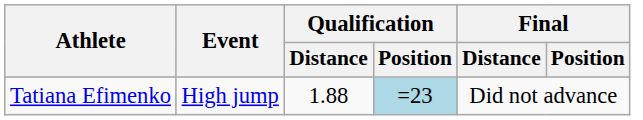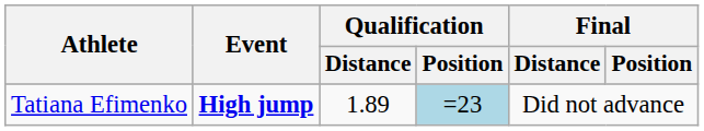Tatiana Efimenko | Event: normal -> bold
Tatiana Efimenko | Qualification / Distance: 1.88 -> 1.89
